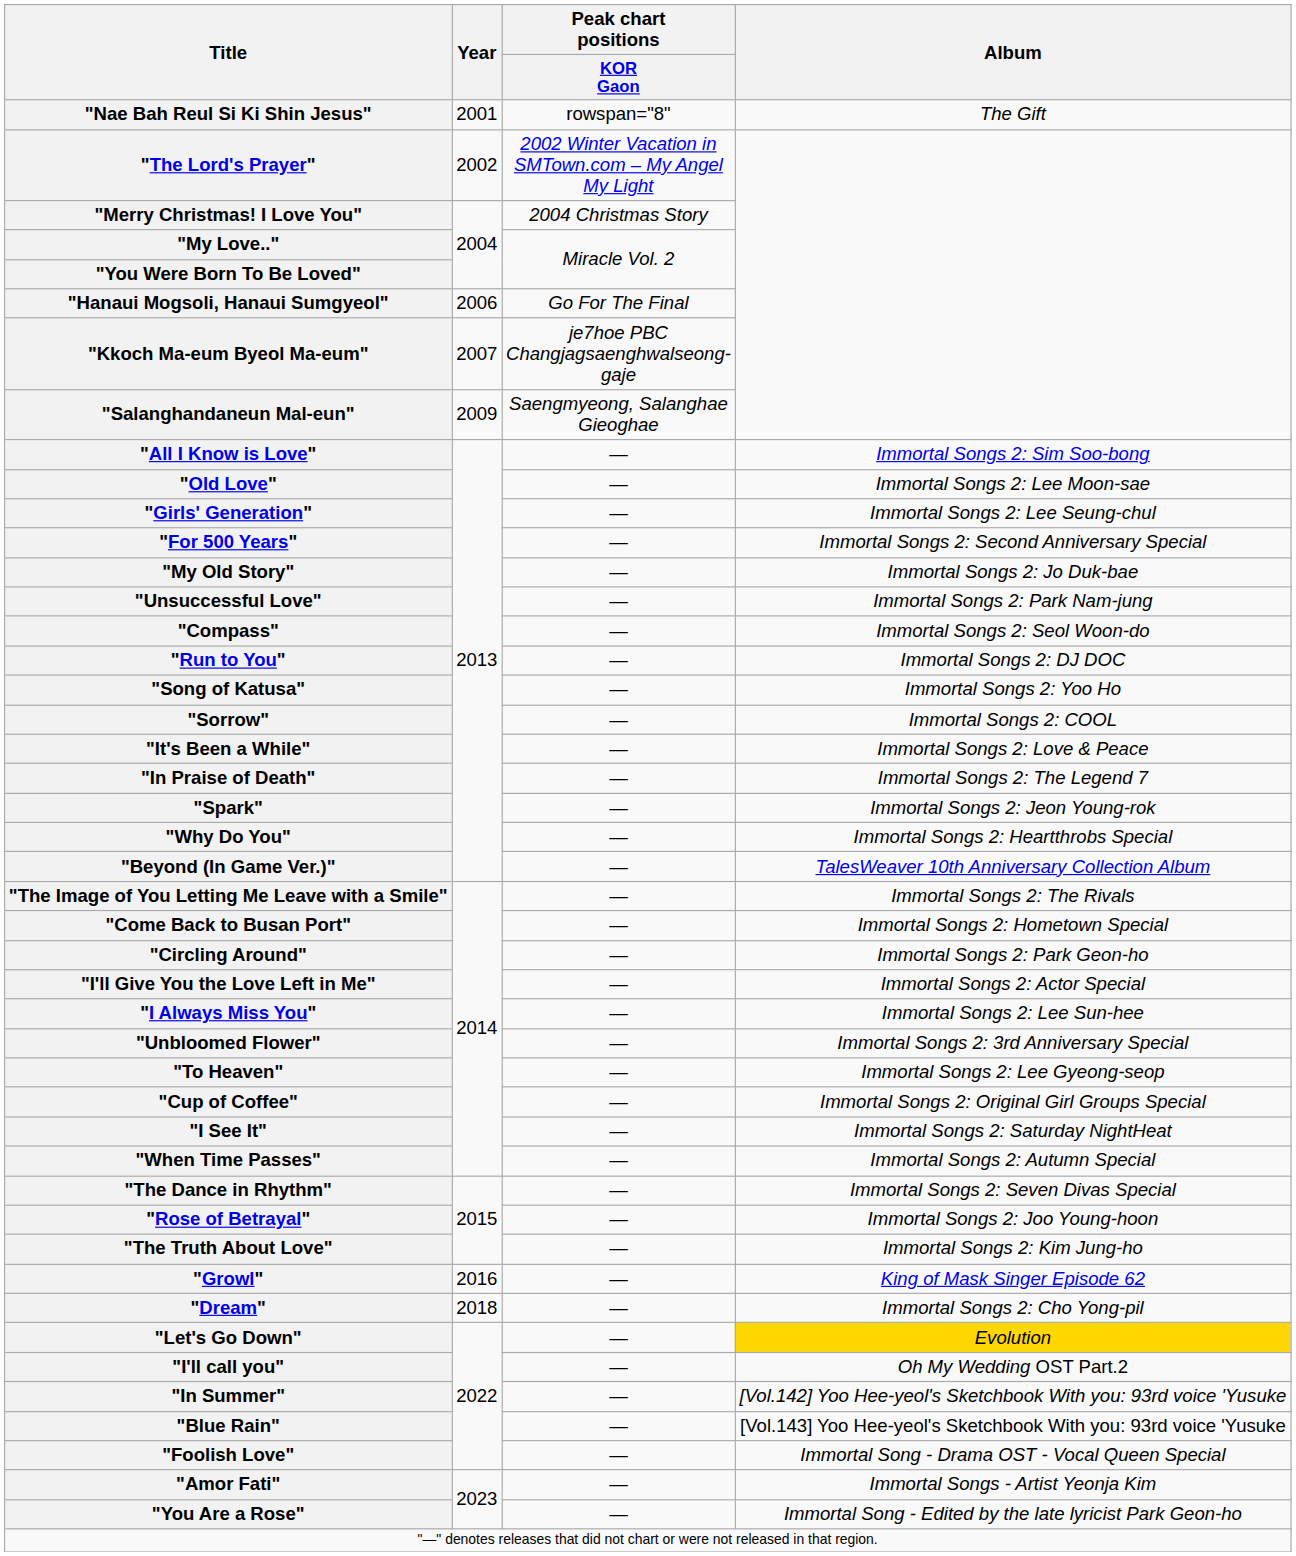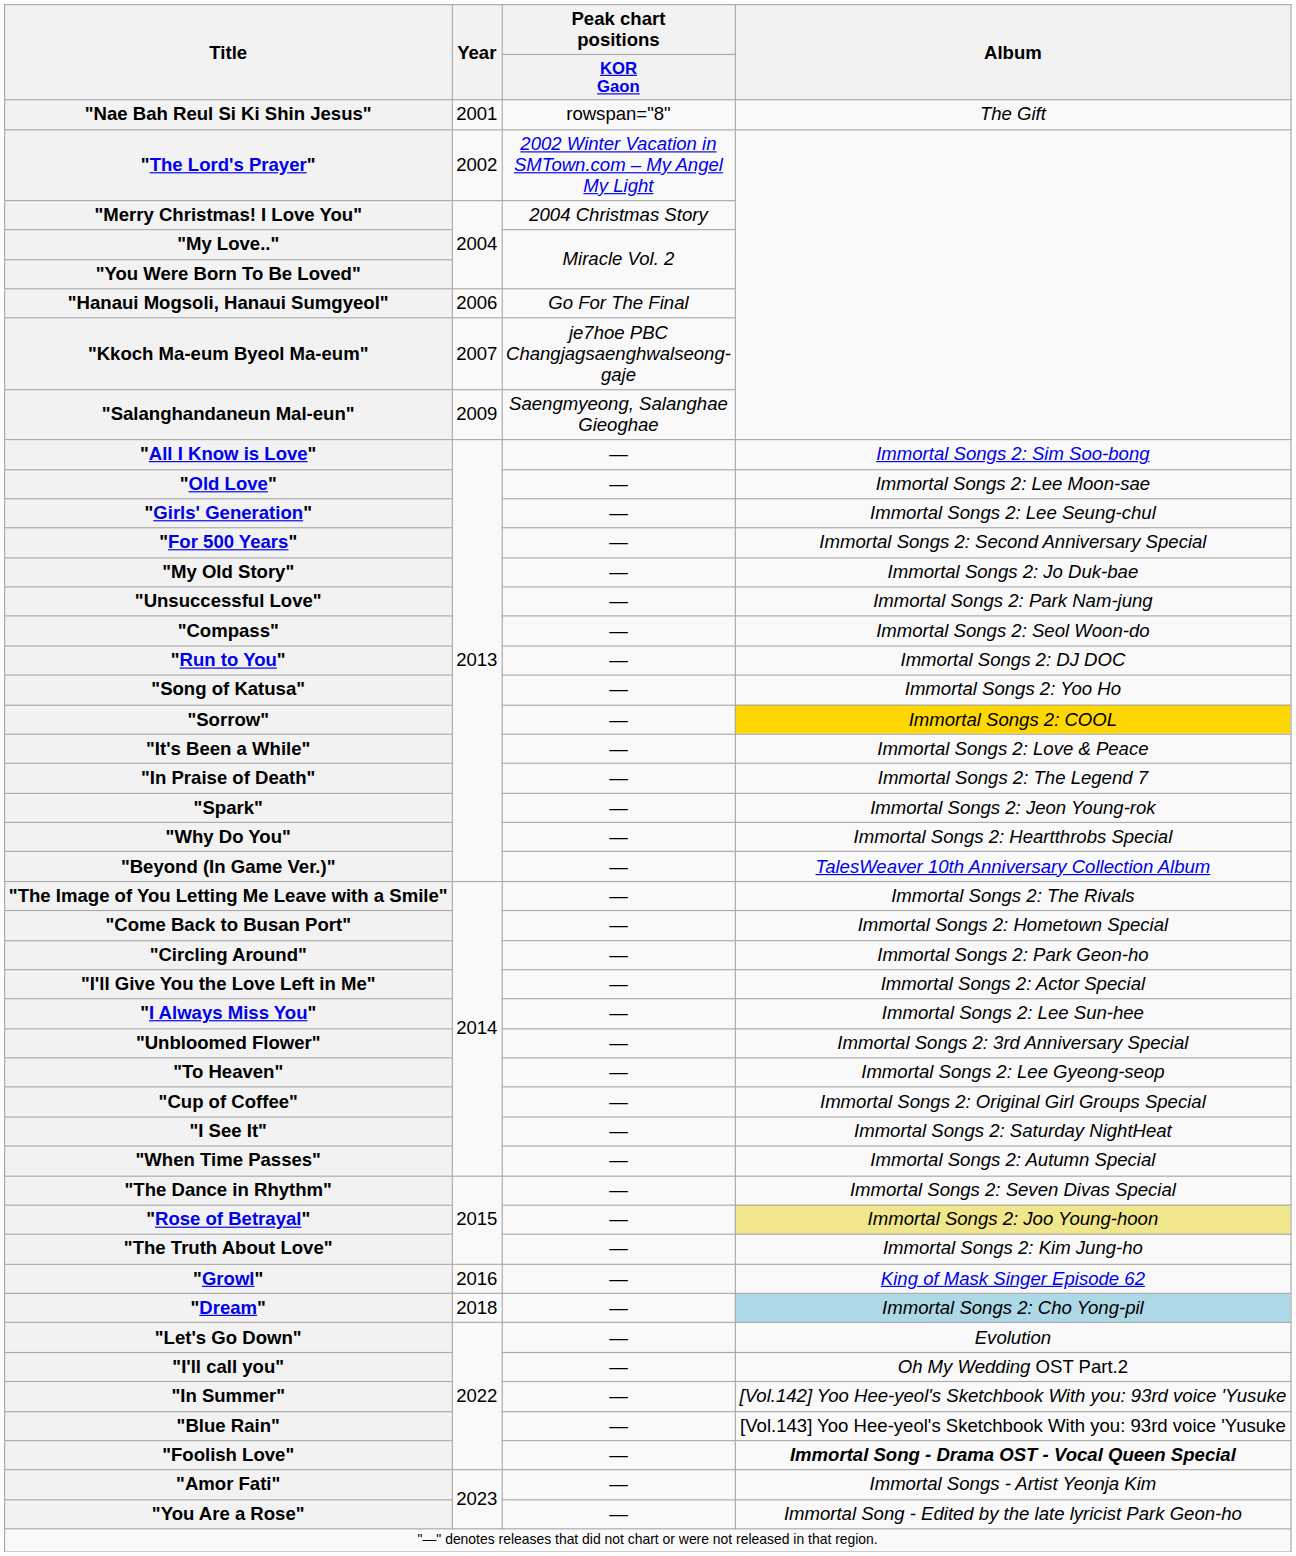"Sorrow" | Album: no background -> gold background
"Rose of Betrayal" | Album: no background -> khaki background
"Dream" | Album: no background -> lightblue background
"Let's Go Down" | Album: gold background -> no background
"Foolish Love" | Album: normal -> bold
